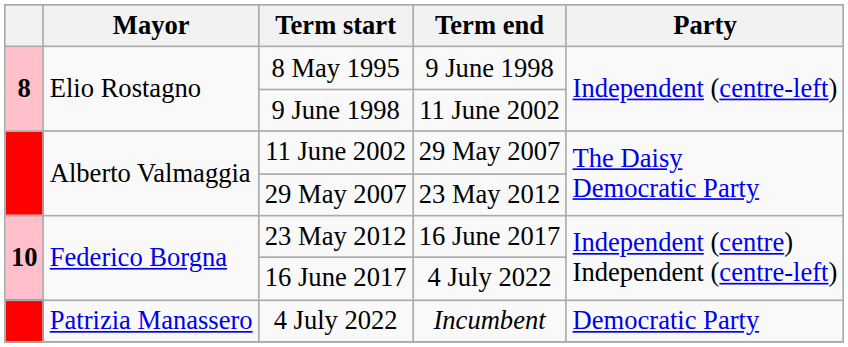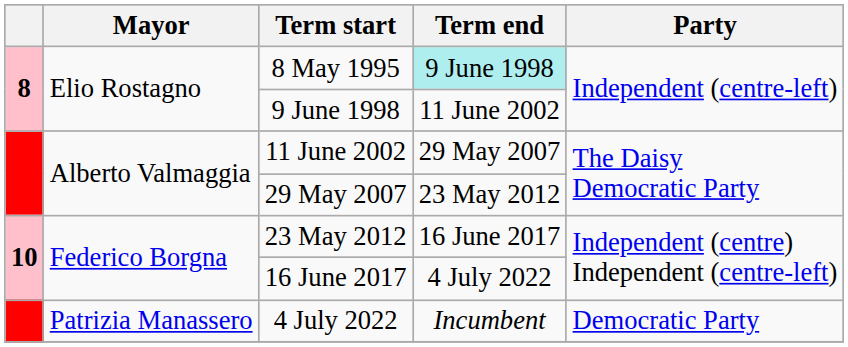8 May 1995 | Term end: no background -> paleturquoise background
